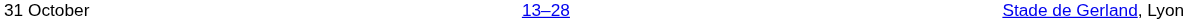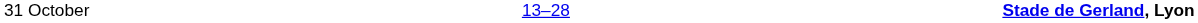31 October | column 3: normal -> bold
